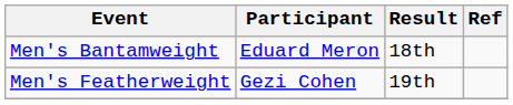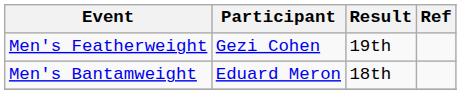rows swapped: Men's Featherweight <-> Men's Bantamweight
